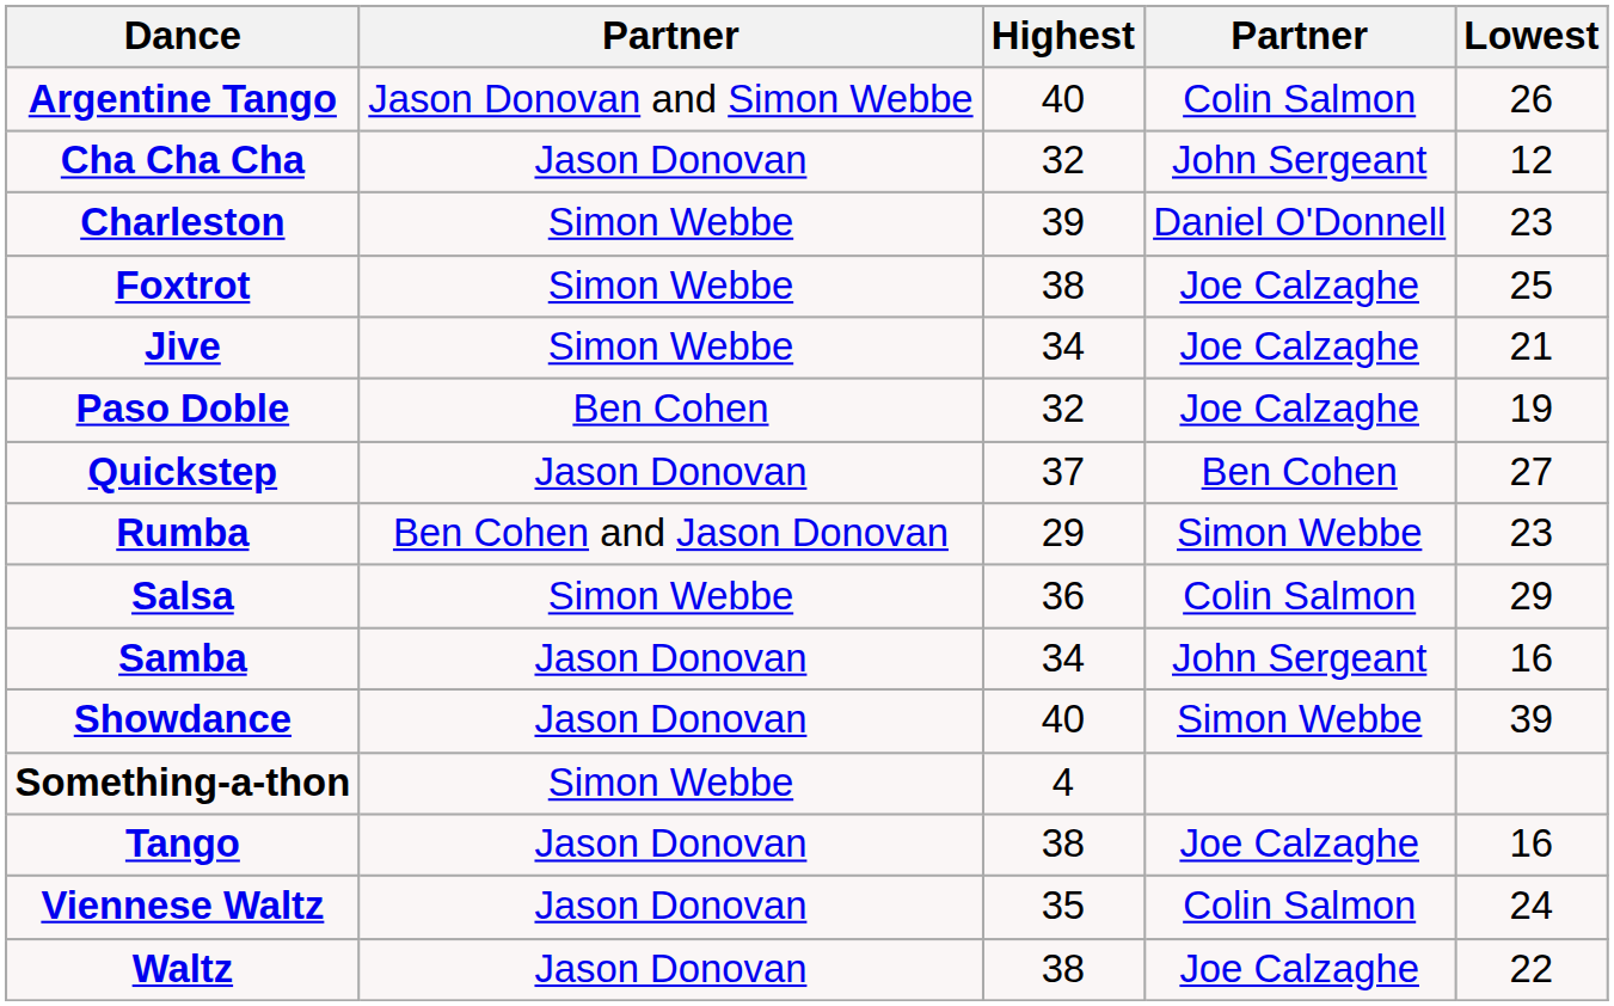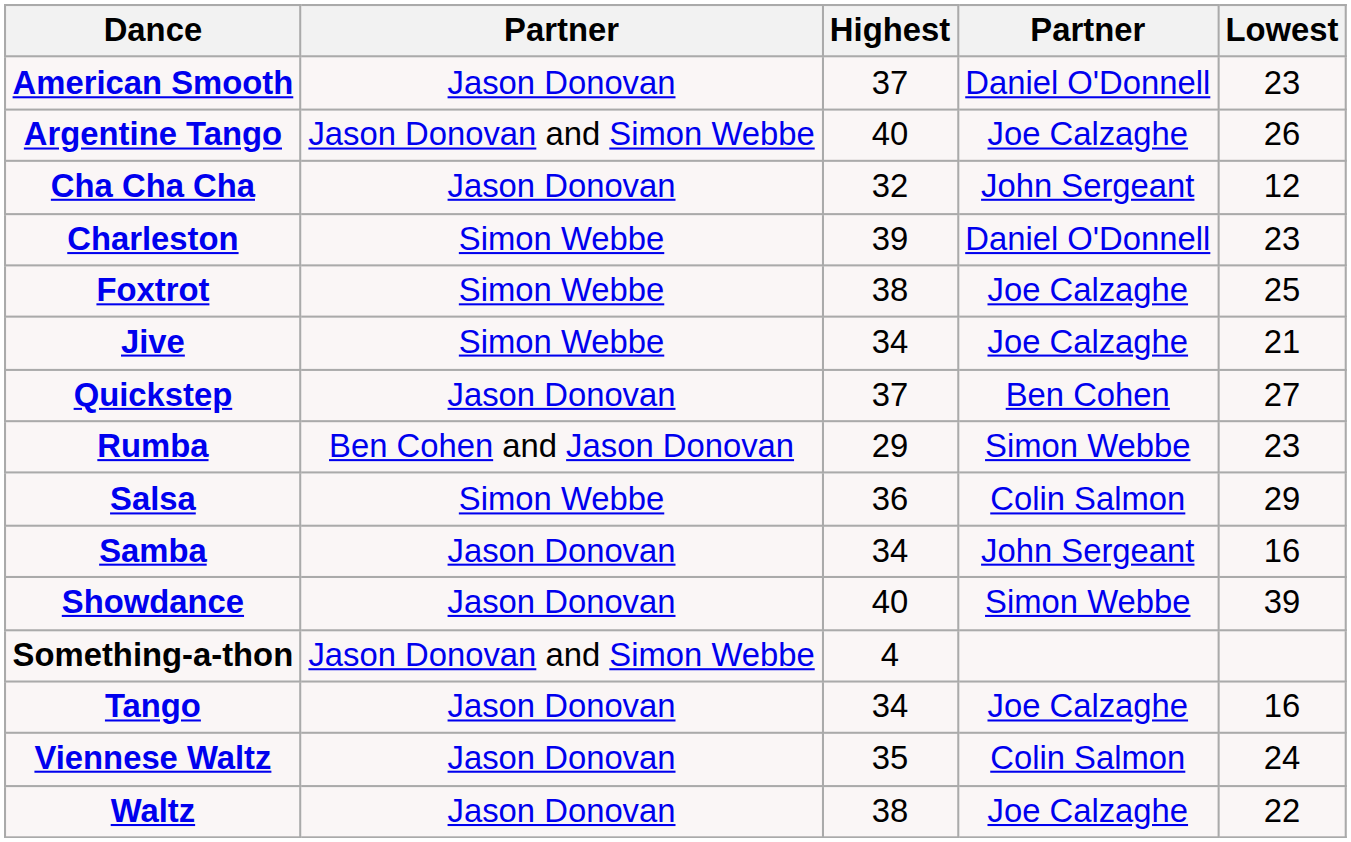+ row: American Smooth | Jason Donovan | 37 | Daniel O'Donnell | 23
Argentine Tango | column 4: Colin Salmon -> Joe Calzaghe
- row: Paso Doble | Ben Cohen | 32 | Joe Calzaghe | 19
Something-a-thon | column 2: Simon Webbe -> Jason Donovan and Simon Webbe
Tango | Highest: 38 -> 34
